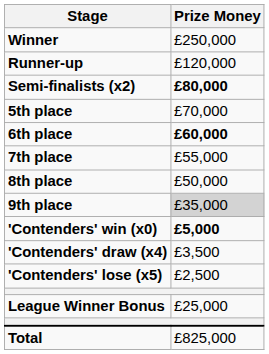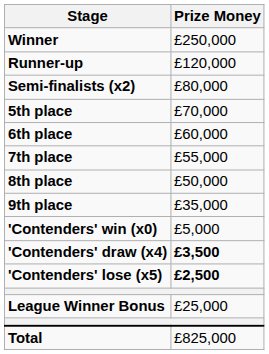Semi-finalists (x2) | Prize Money: bold -> normal
6th place | Prize Money: bold -> normal
9th place | Prize Money: lightgrey background -> no background
'Contenders' win (x0) | Prize Money: bold -> normal
'Contenders' draw (x4) | Prize Money: normal -> bold
'Contenders' lose (x5) | Prize Money: normal -> bold
